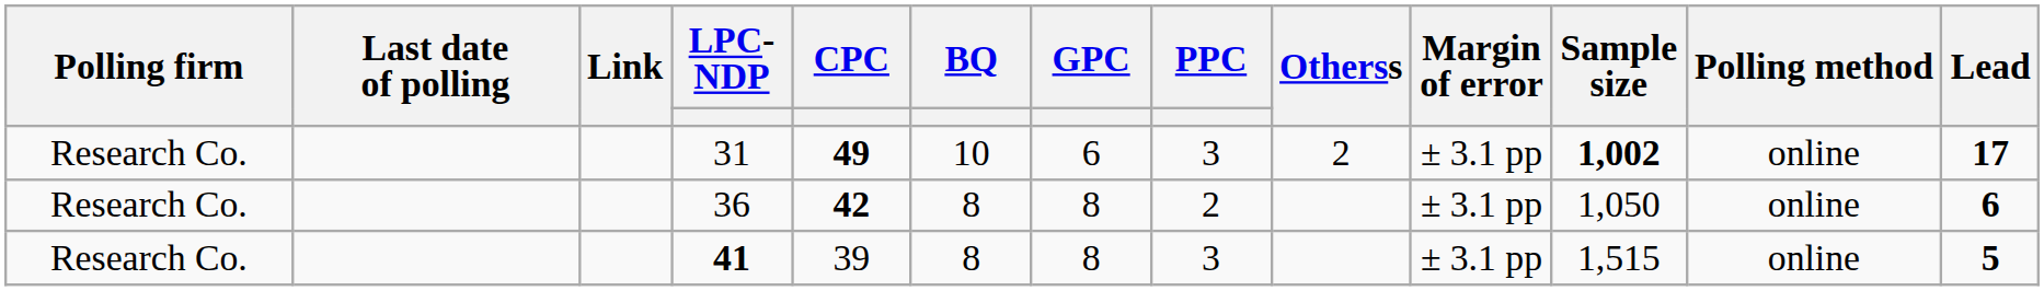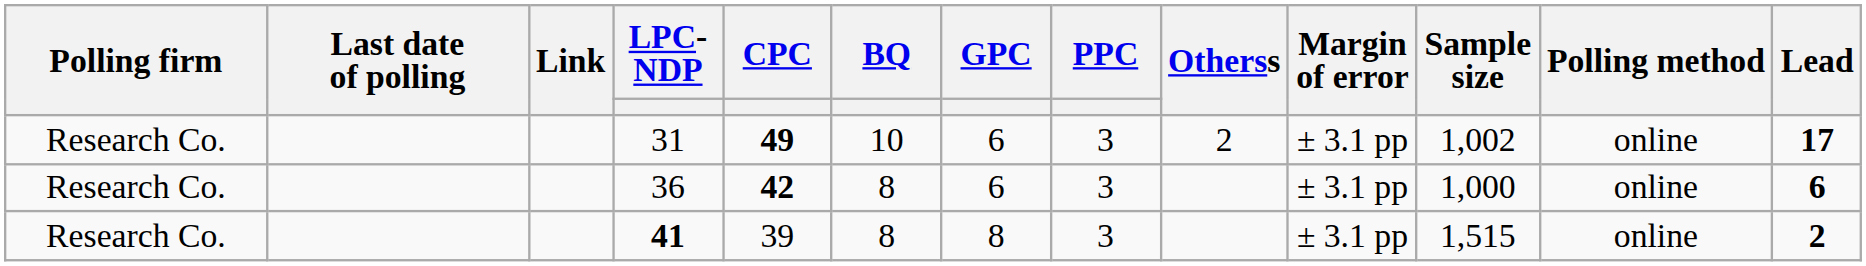31 | Sample size: bold -> normal
36 | GPC: 8 -> 6
36 | PPC: 2 -> 3
36 | Sample size: 1,050 -> 1,000
41 | Lead: 5 -> 2
